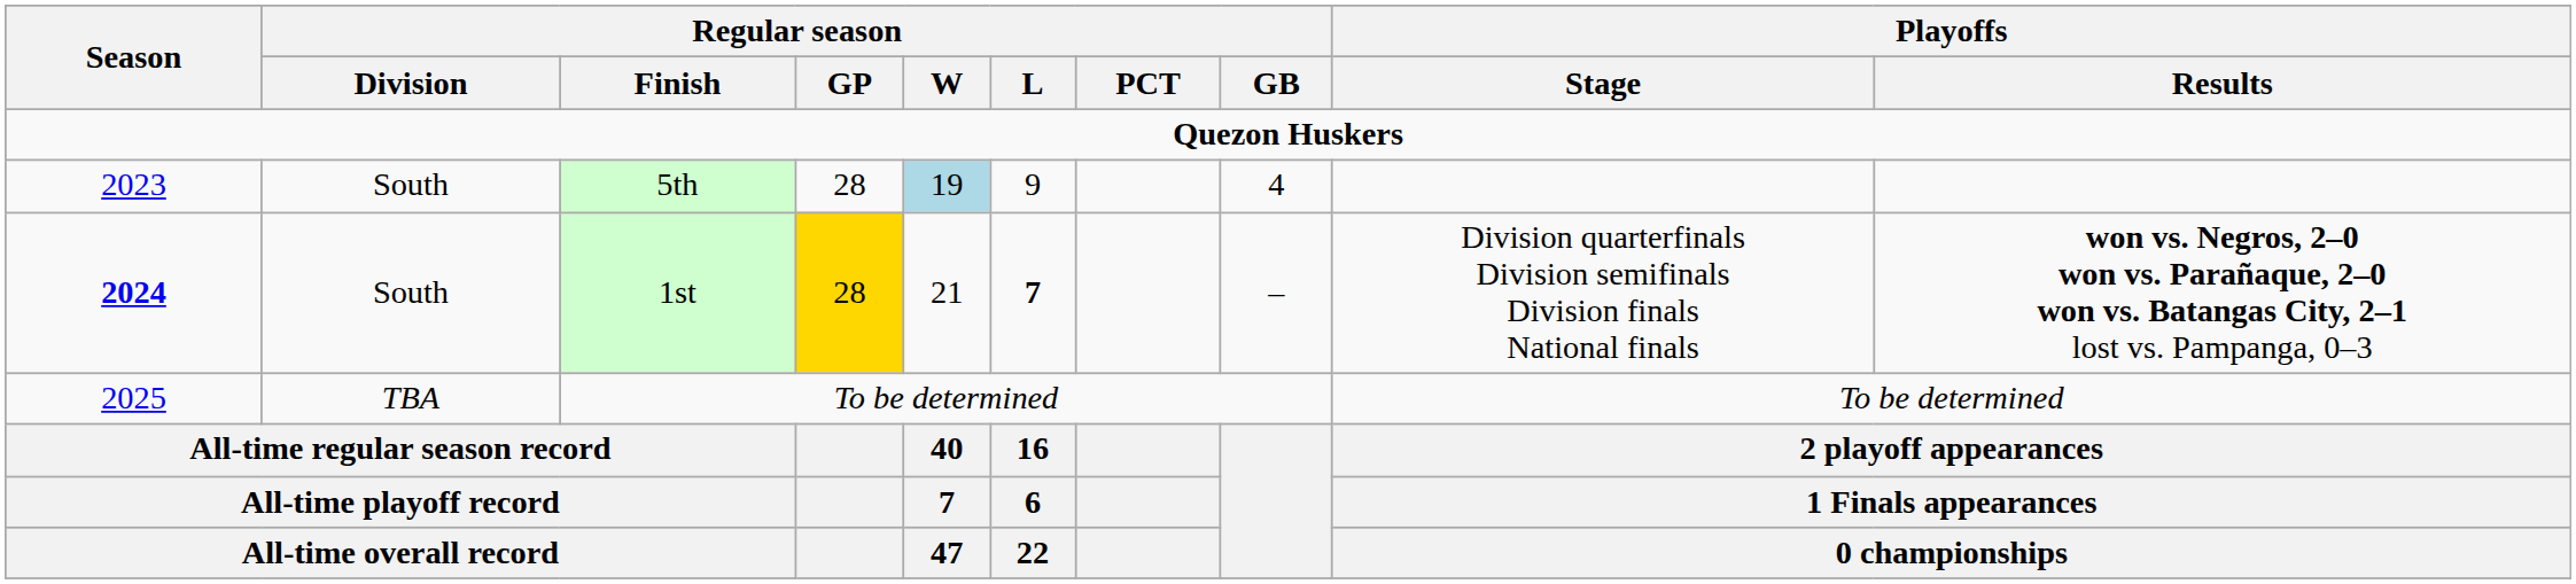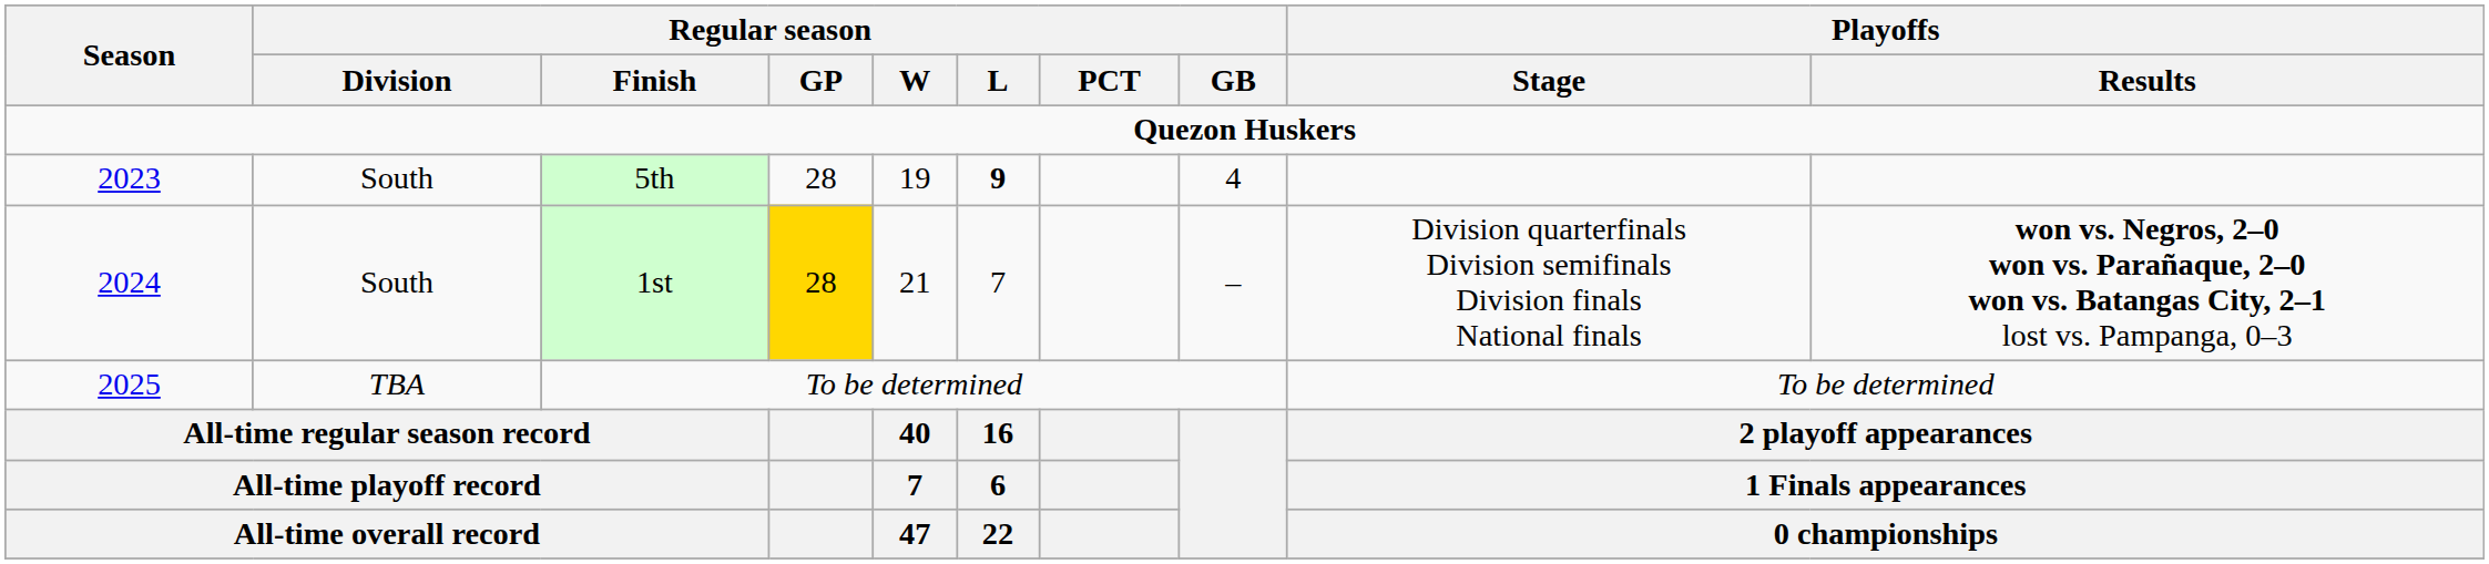5th | Regular season / W: lightblue background -> no background
5th | Regular season / L: normal -> bold
1st | Season: bold -> normal
1st | Regular season / L: bold -> normal
